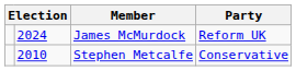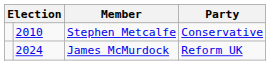rows swapped: Stephen Metcalfe <-> James McMurdock
